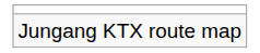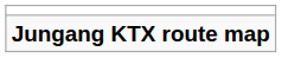row 2 | column 1: normal -> bold
